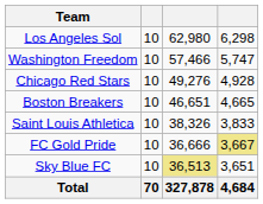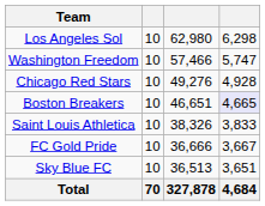Boston Breakers | column 4: no background -> lavender background
FC Gold Pride | column 4: khaki background -> no background
Sky Blue FC | column 3: khaki background -> no background
